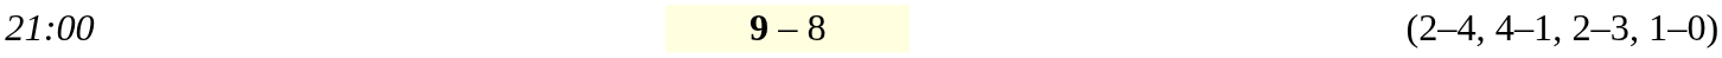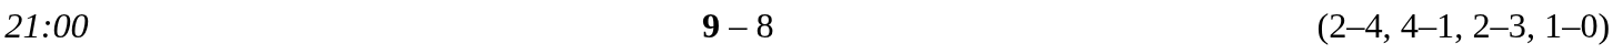21:00 | column 2: lightyellow background -> no background
